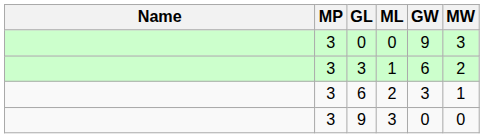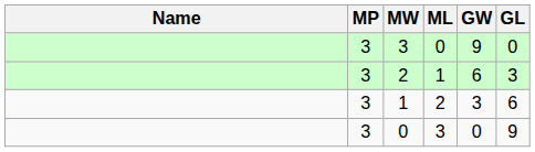columns swapped: MW <-> GL
